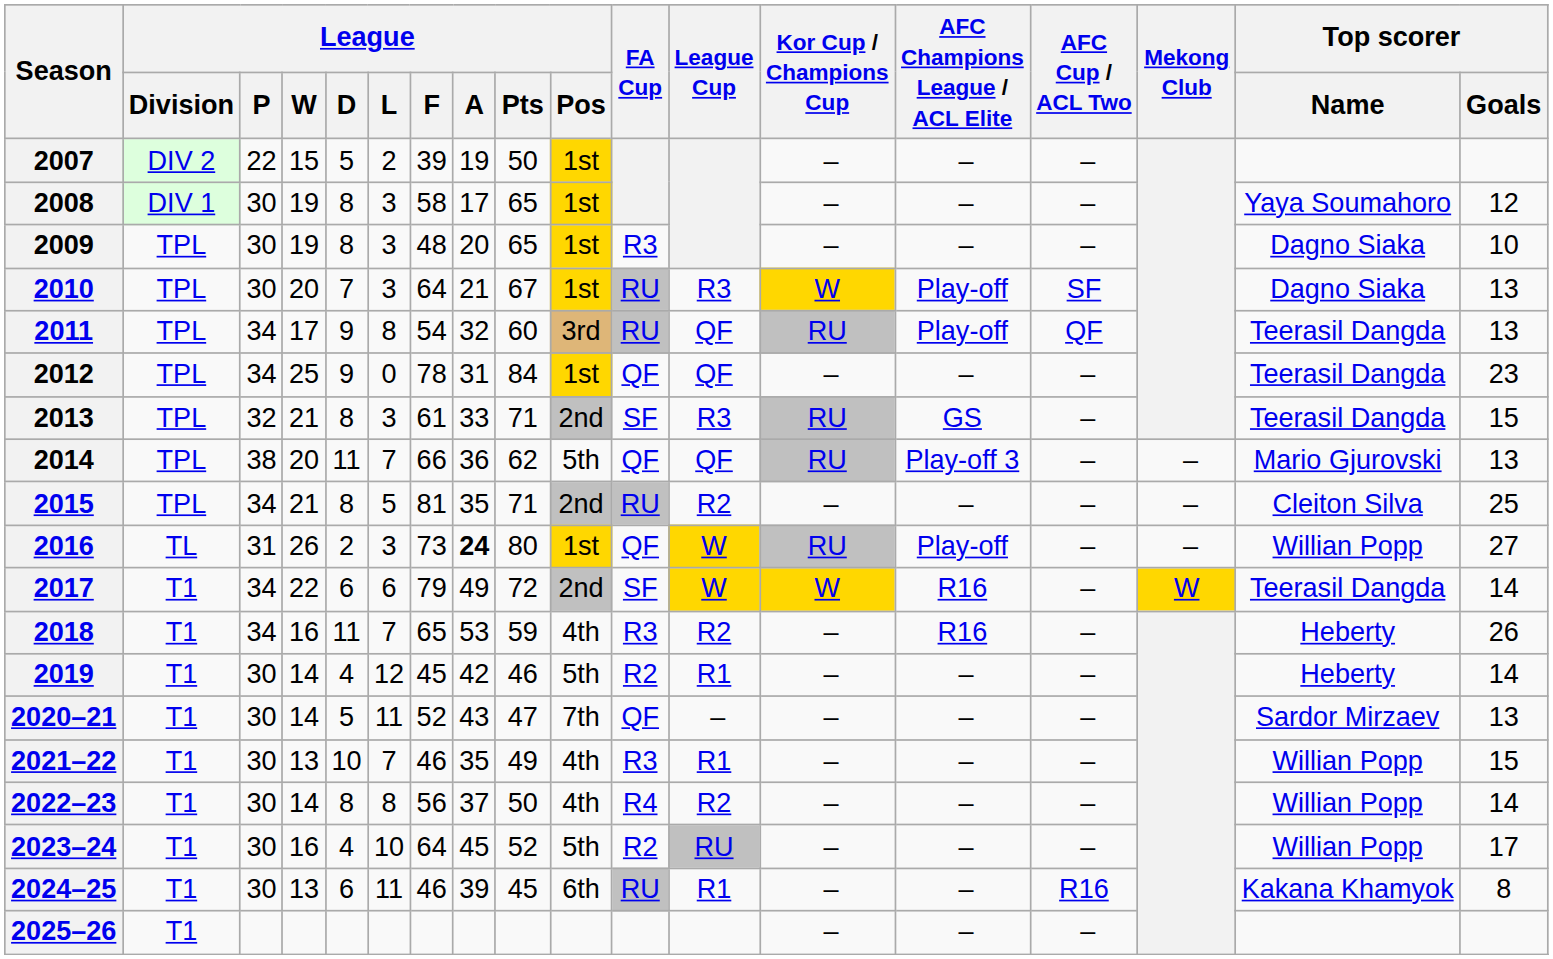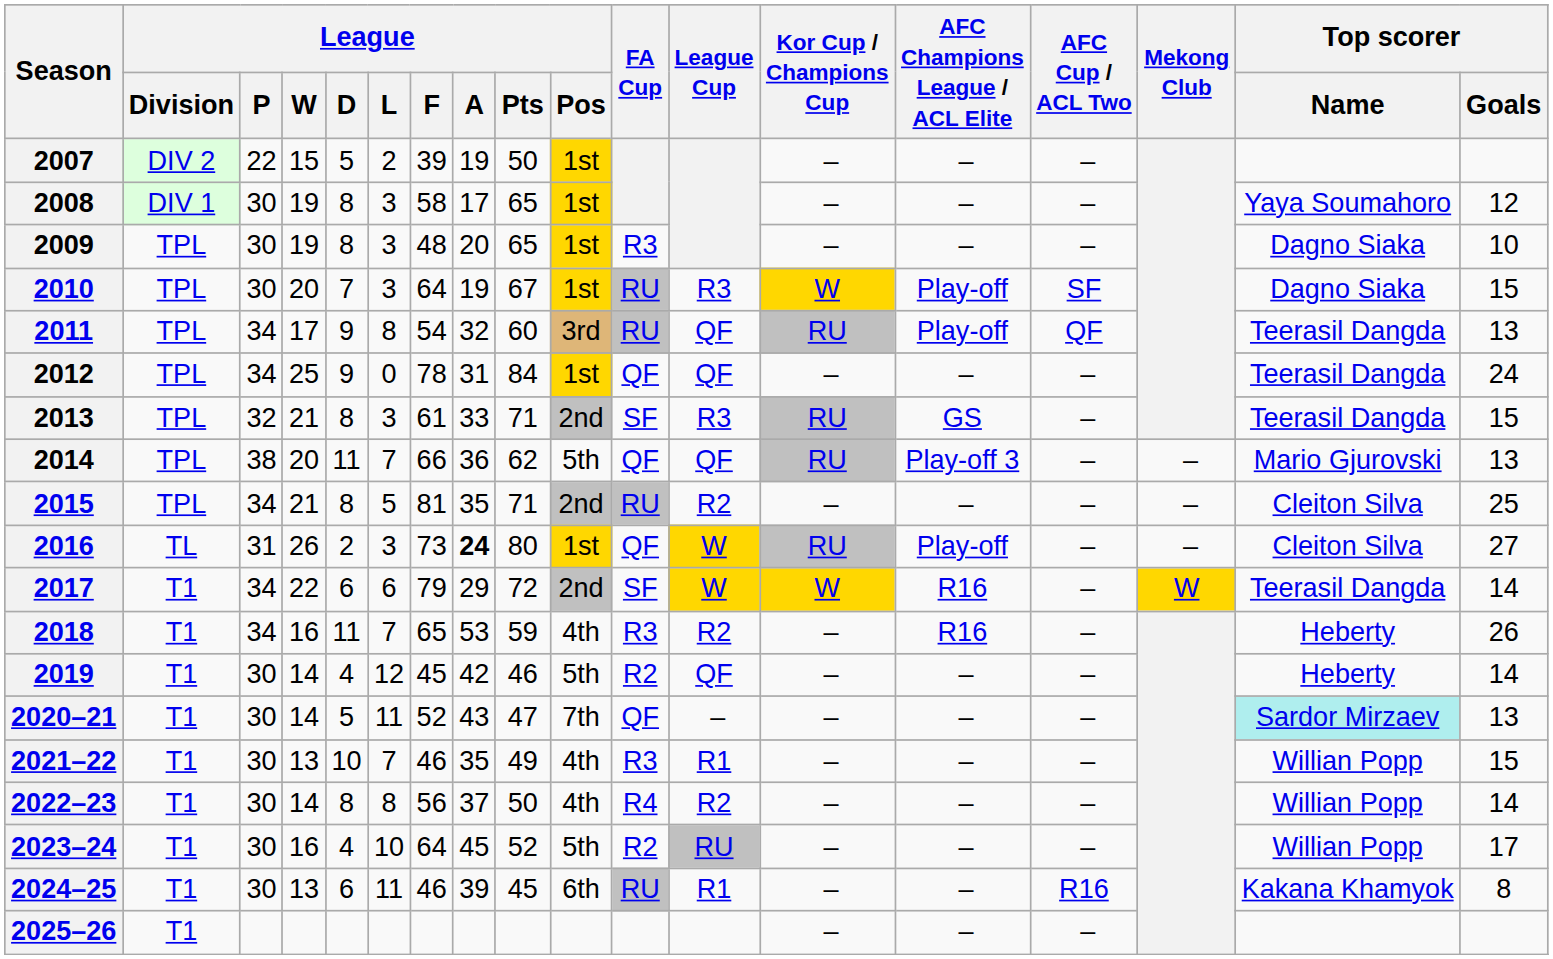2010 | League / A: 21 -> 19
2010 | Top scorer / Goals: 13 -> 15
2012 | Top scorer / Goals: 23 -> 24
2016 | Top scorer / Name: Willian Popp -> Cleiton Silva
2017 | League / A: 49 -> 29
2019 | League Cup: R1 -> QF
2020–21 | Top scorer / Name: no background -> paleturquoise background
